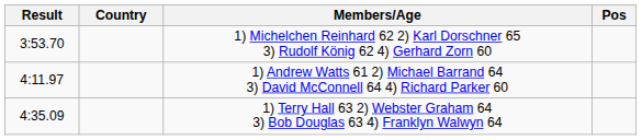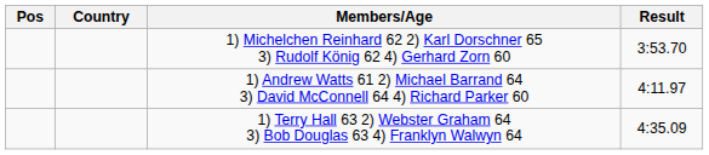columns swapped: Pos <-> Result
